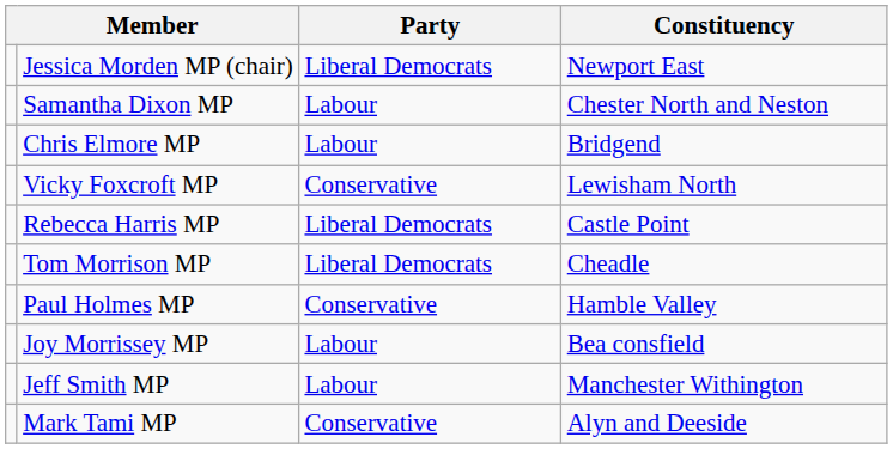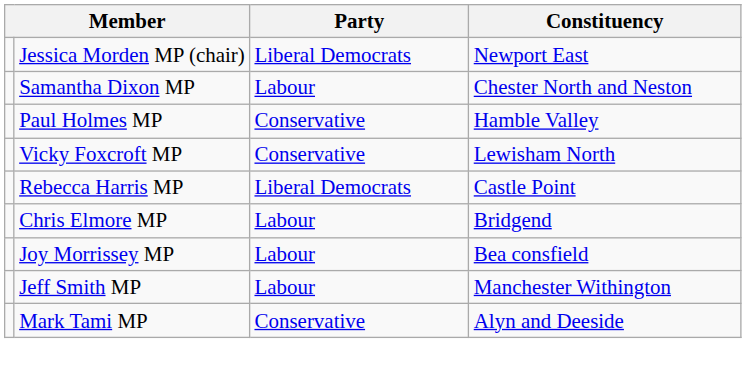rows swapped: Chris Elmore MP <-> Paul Holmes MP
- row: Tom Morrison MP | Liberal Democrats | Cheadle
